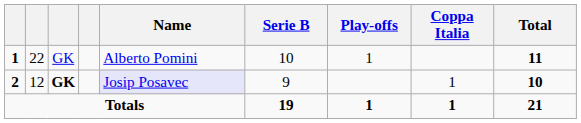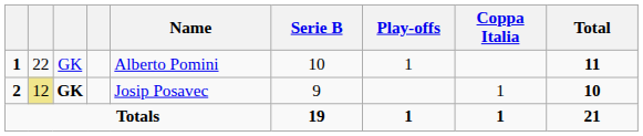2 | column 2: no background -> khaki background
2 | Name: lavender background -> no background
